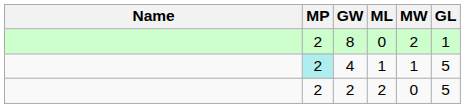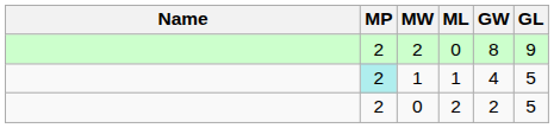columns swapped: MW <-> GW
row 2 | GL: 1 -> 9
